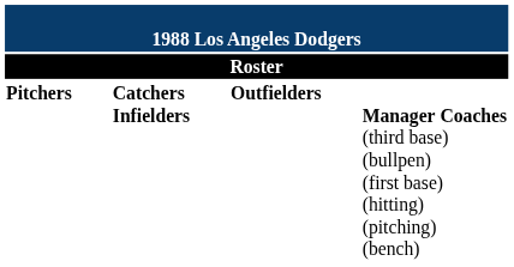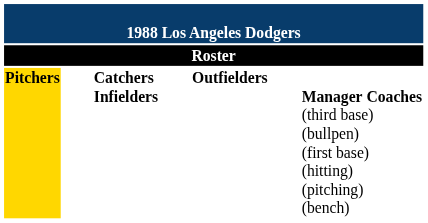Pitchers | column 1: no background -> gold background
